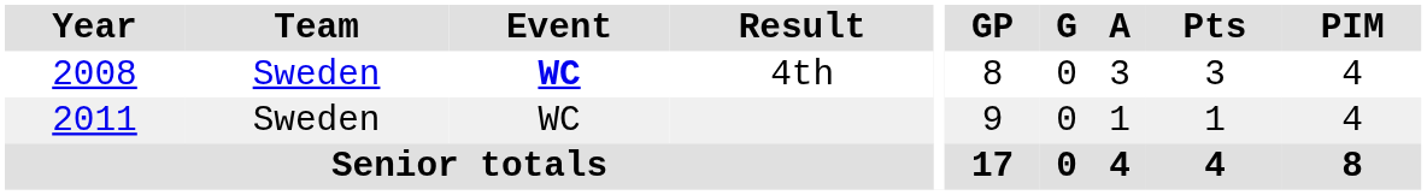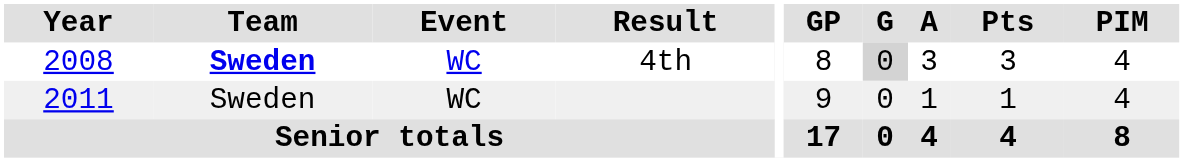4th | Team: normal -> bold
4th | Event: bold -> normal
4th | G: no background -> lightgrey background
